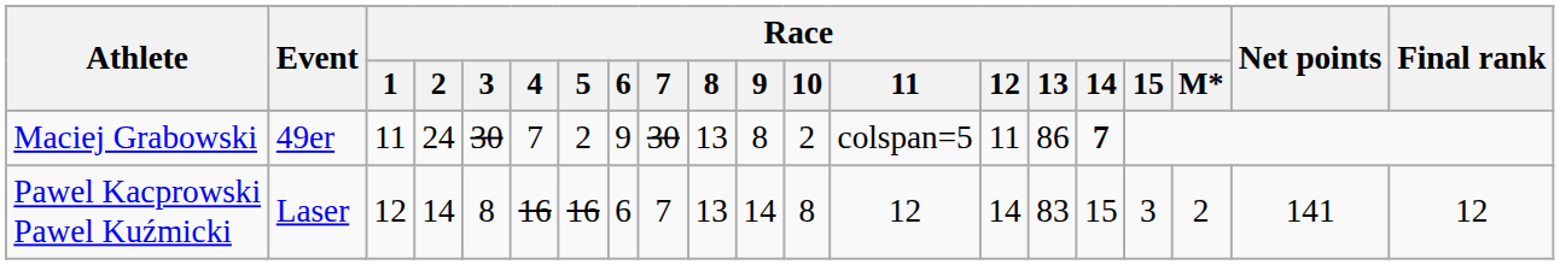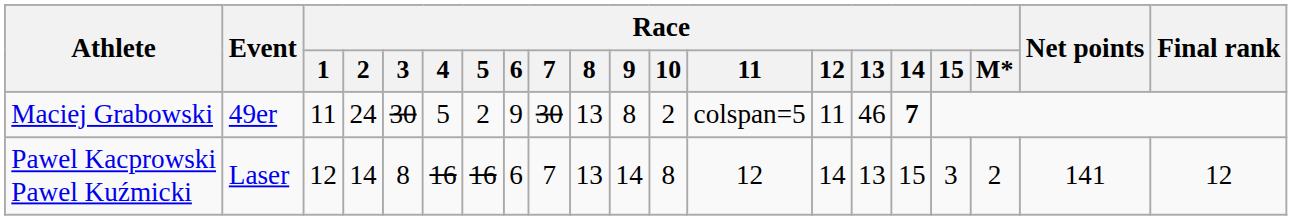Maciej Grabowski | Race / 4: 7 -> 5
Maciej Grabowski | Race / 13: 86 -> 46
Pawel Kacprowski Pawel Kuźmicki | Race / 13: 83 -> 13
